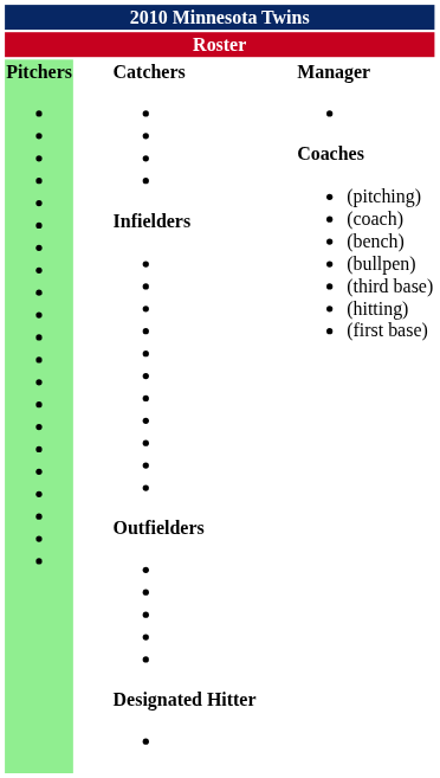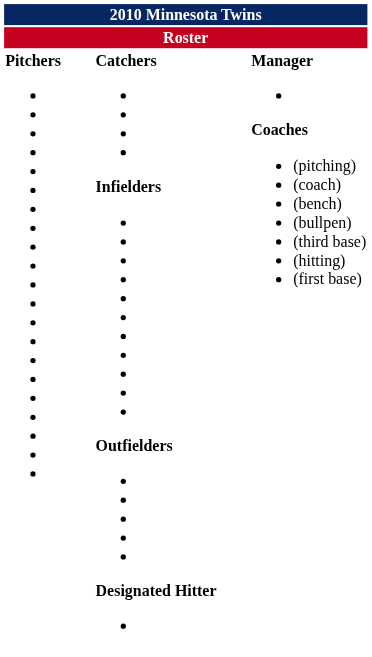Pitchers | column 1: lightgreen background -> no background
